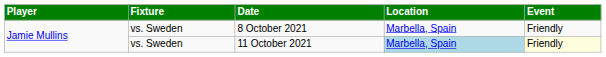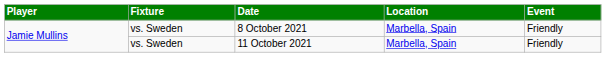11 October 2021 | Location: lightblue background -> no background
11 October 2021 | Event: lightyellow background -> no background
